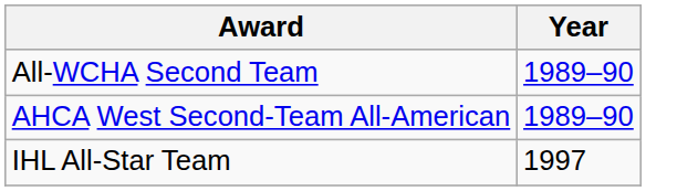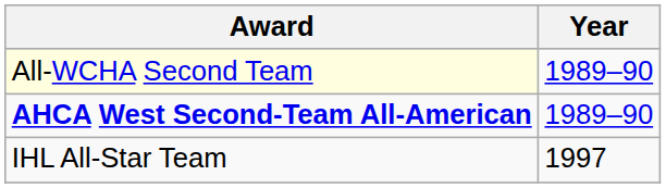row 2 | Award: no background -> lightyellow background
row 3 | Award: normal -> bold
